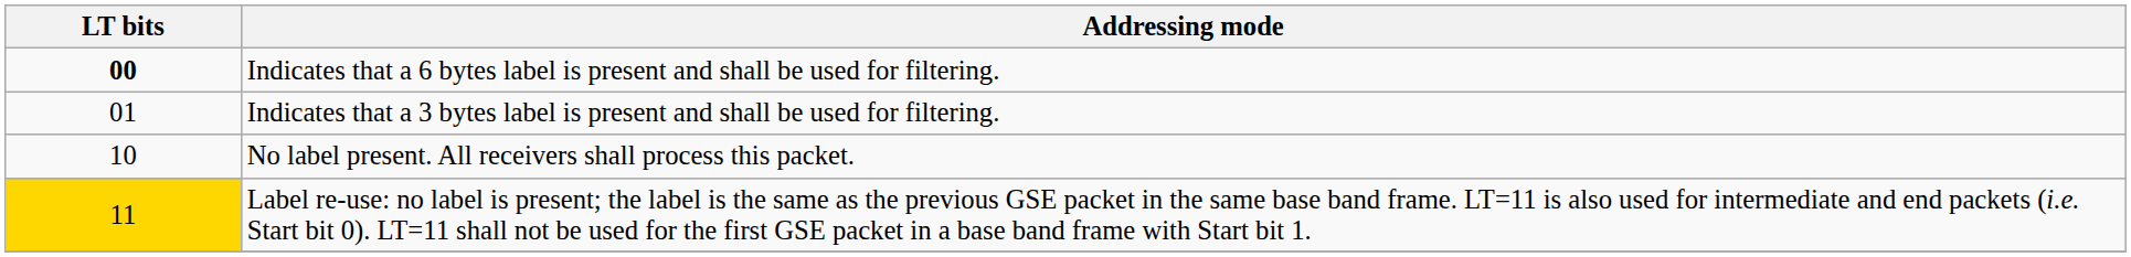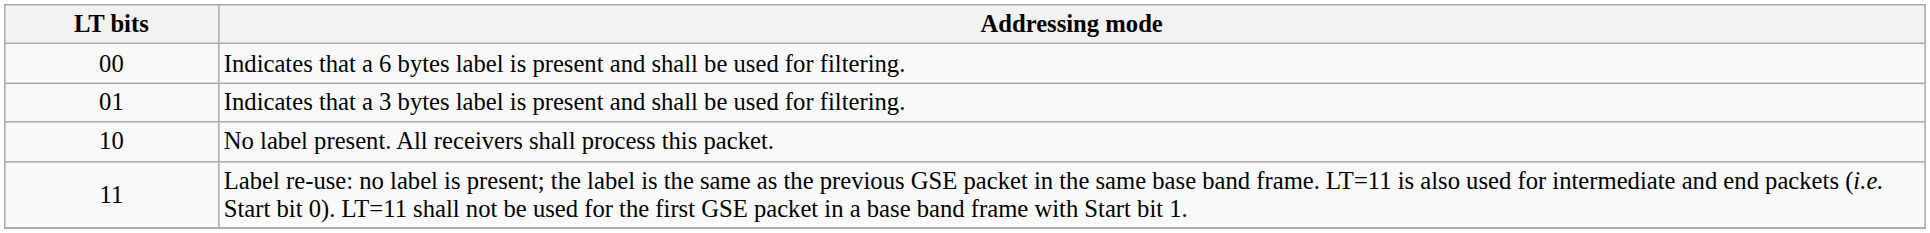row 2 | LT bits: bold -> normal
row 5 | LT bits: gold background -> no background
